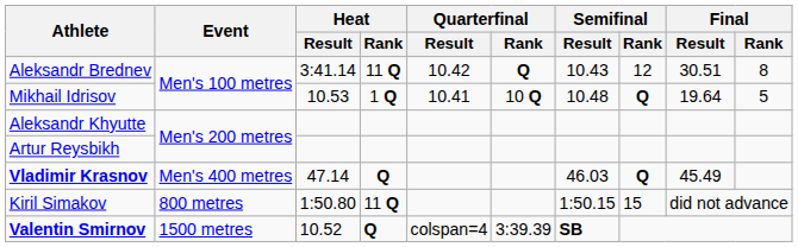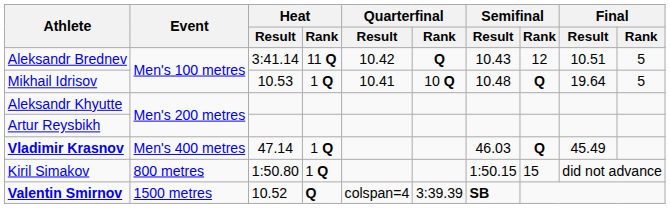Aleksandr Brednev | Final / Result: 30.51 -> 10.51
Aleksandr Brednev | Final / Rank: 8 -> 5
Vladimir Krasnov | Heat / Rank: Q -> 1 Q
Kiril Simakov | Heat / Rank: 11 Q -> 1 Q
